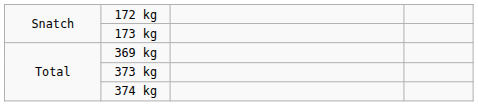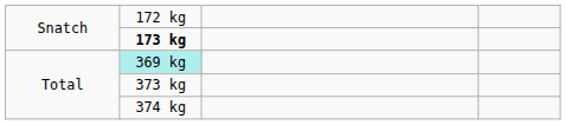173 kg | column 2: normal -> bold
369 kg | column 2: no background -> paleturquoise background
